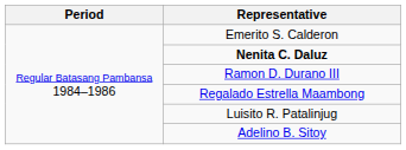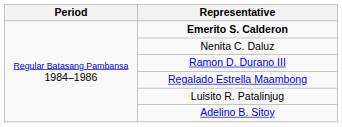Emerito S. Calderon | Representative: normal -> bold
Nenita C. Daluz | Representative: bold -> normal
